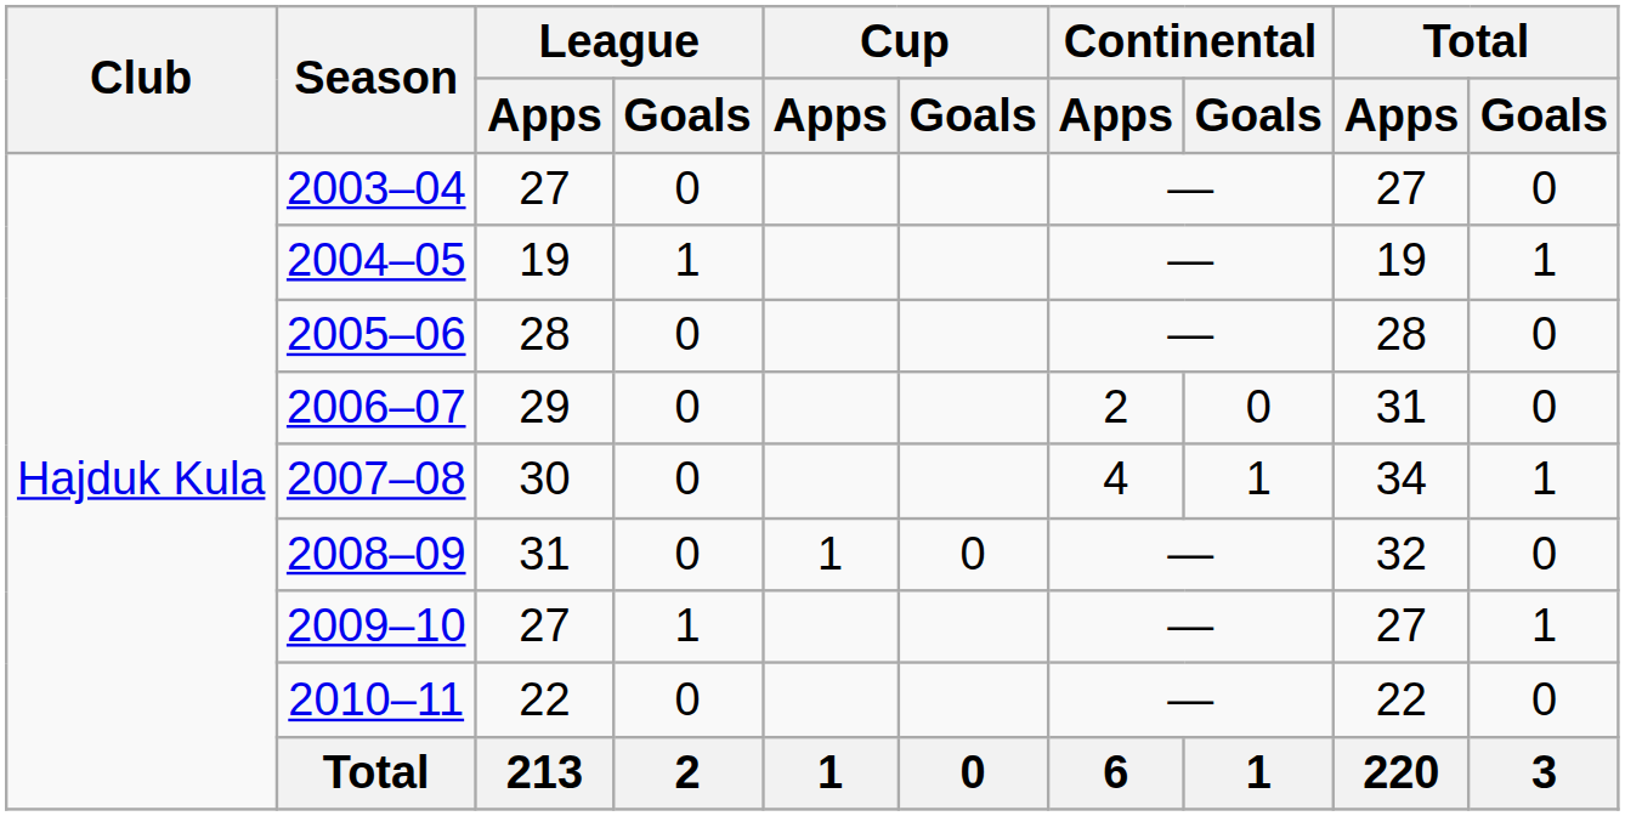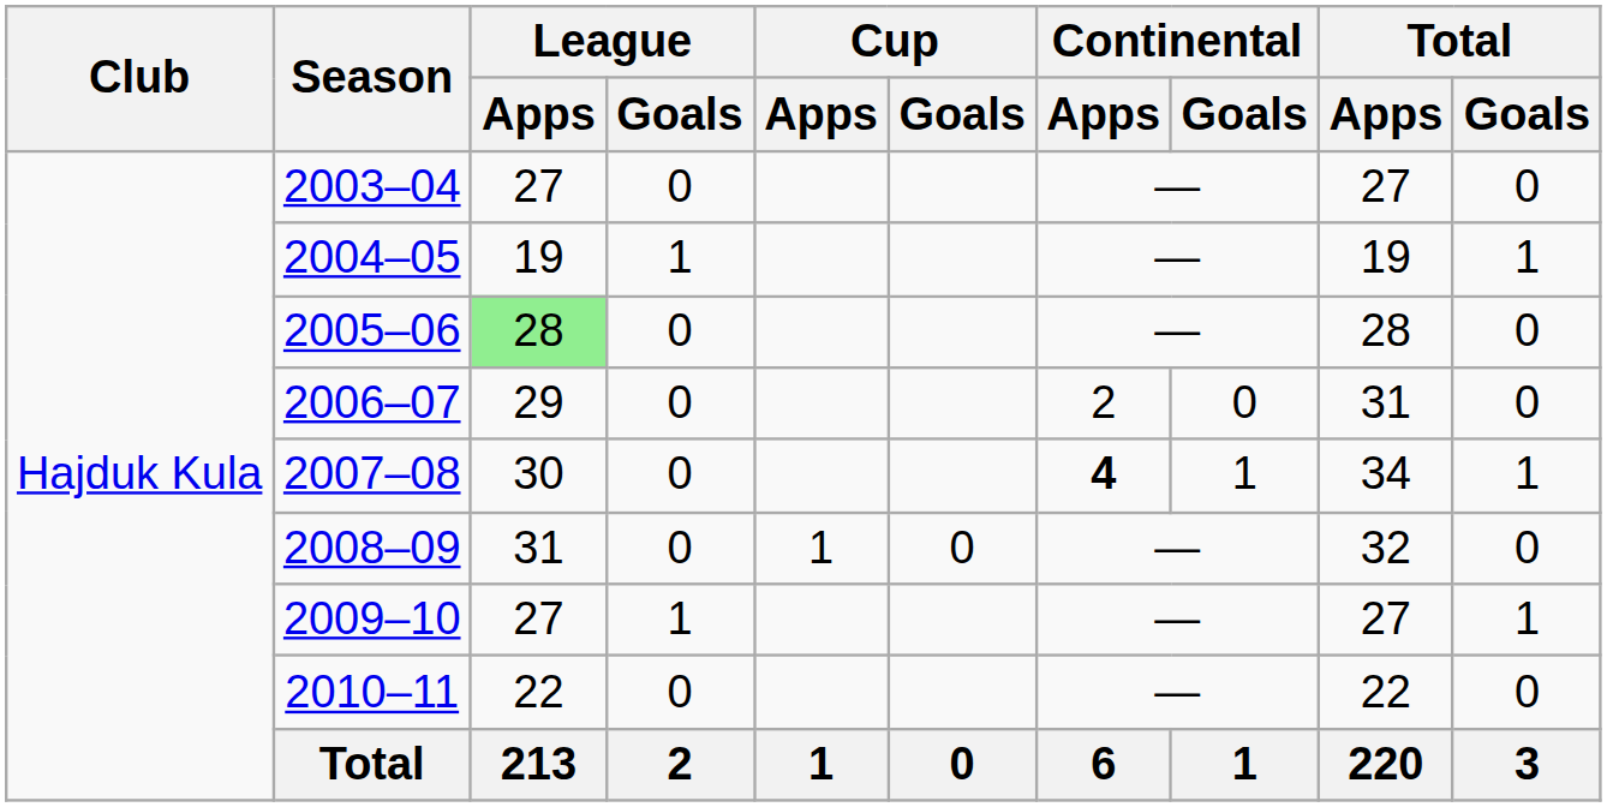2005–06 | League / Apps: no background -> lightgreen background
2007–08 | Continental / Apps: normal -> bold
